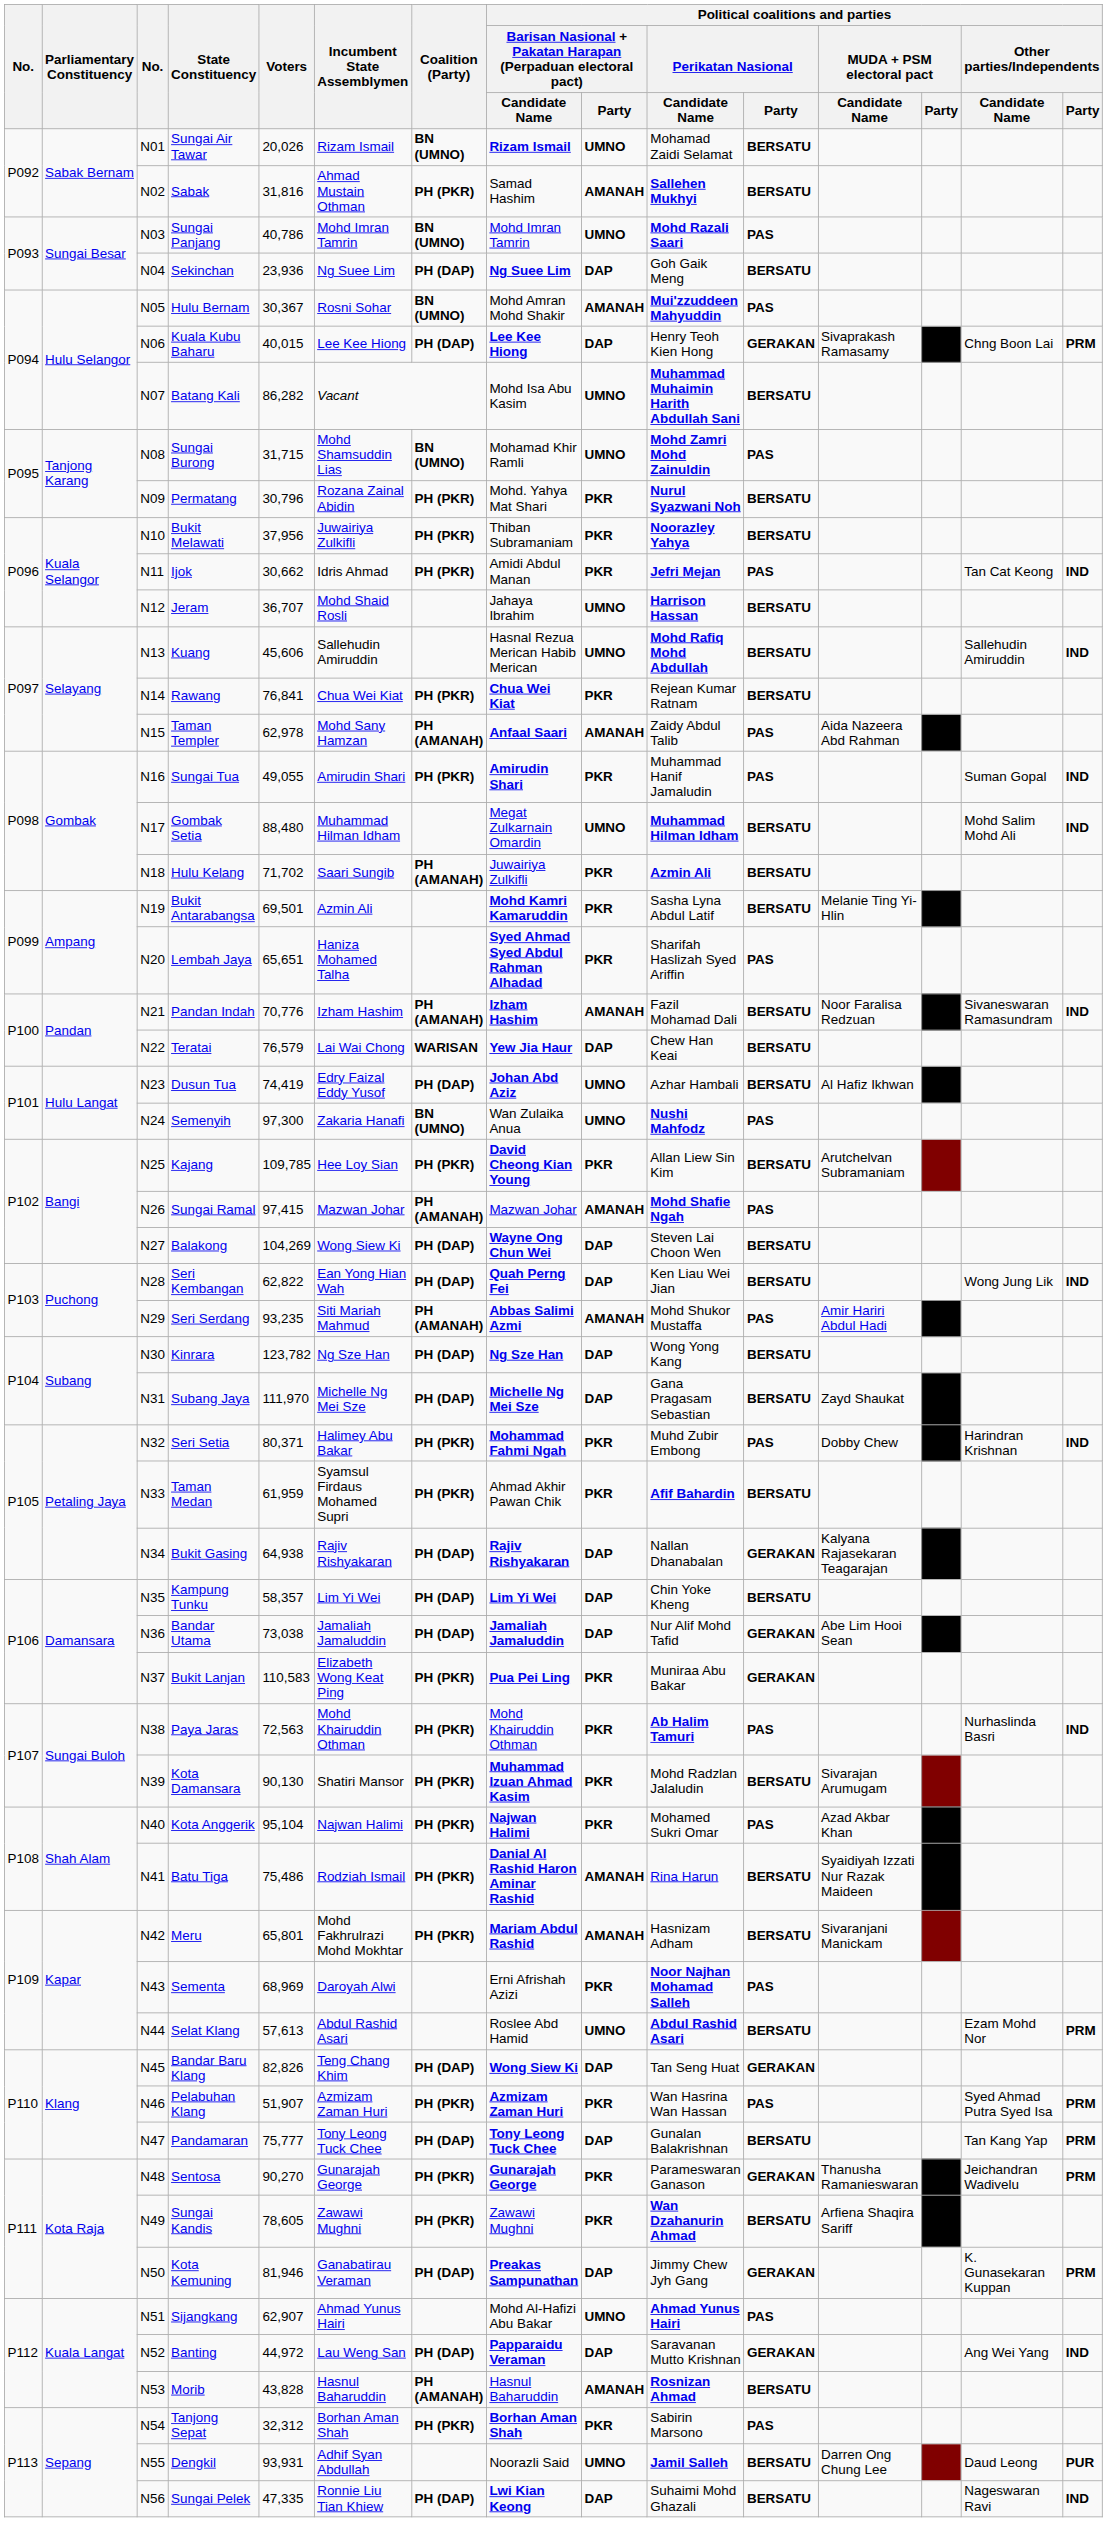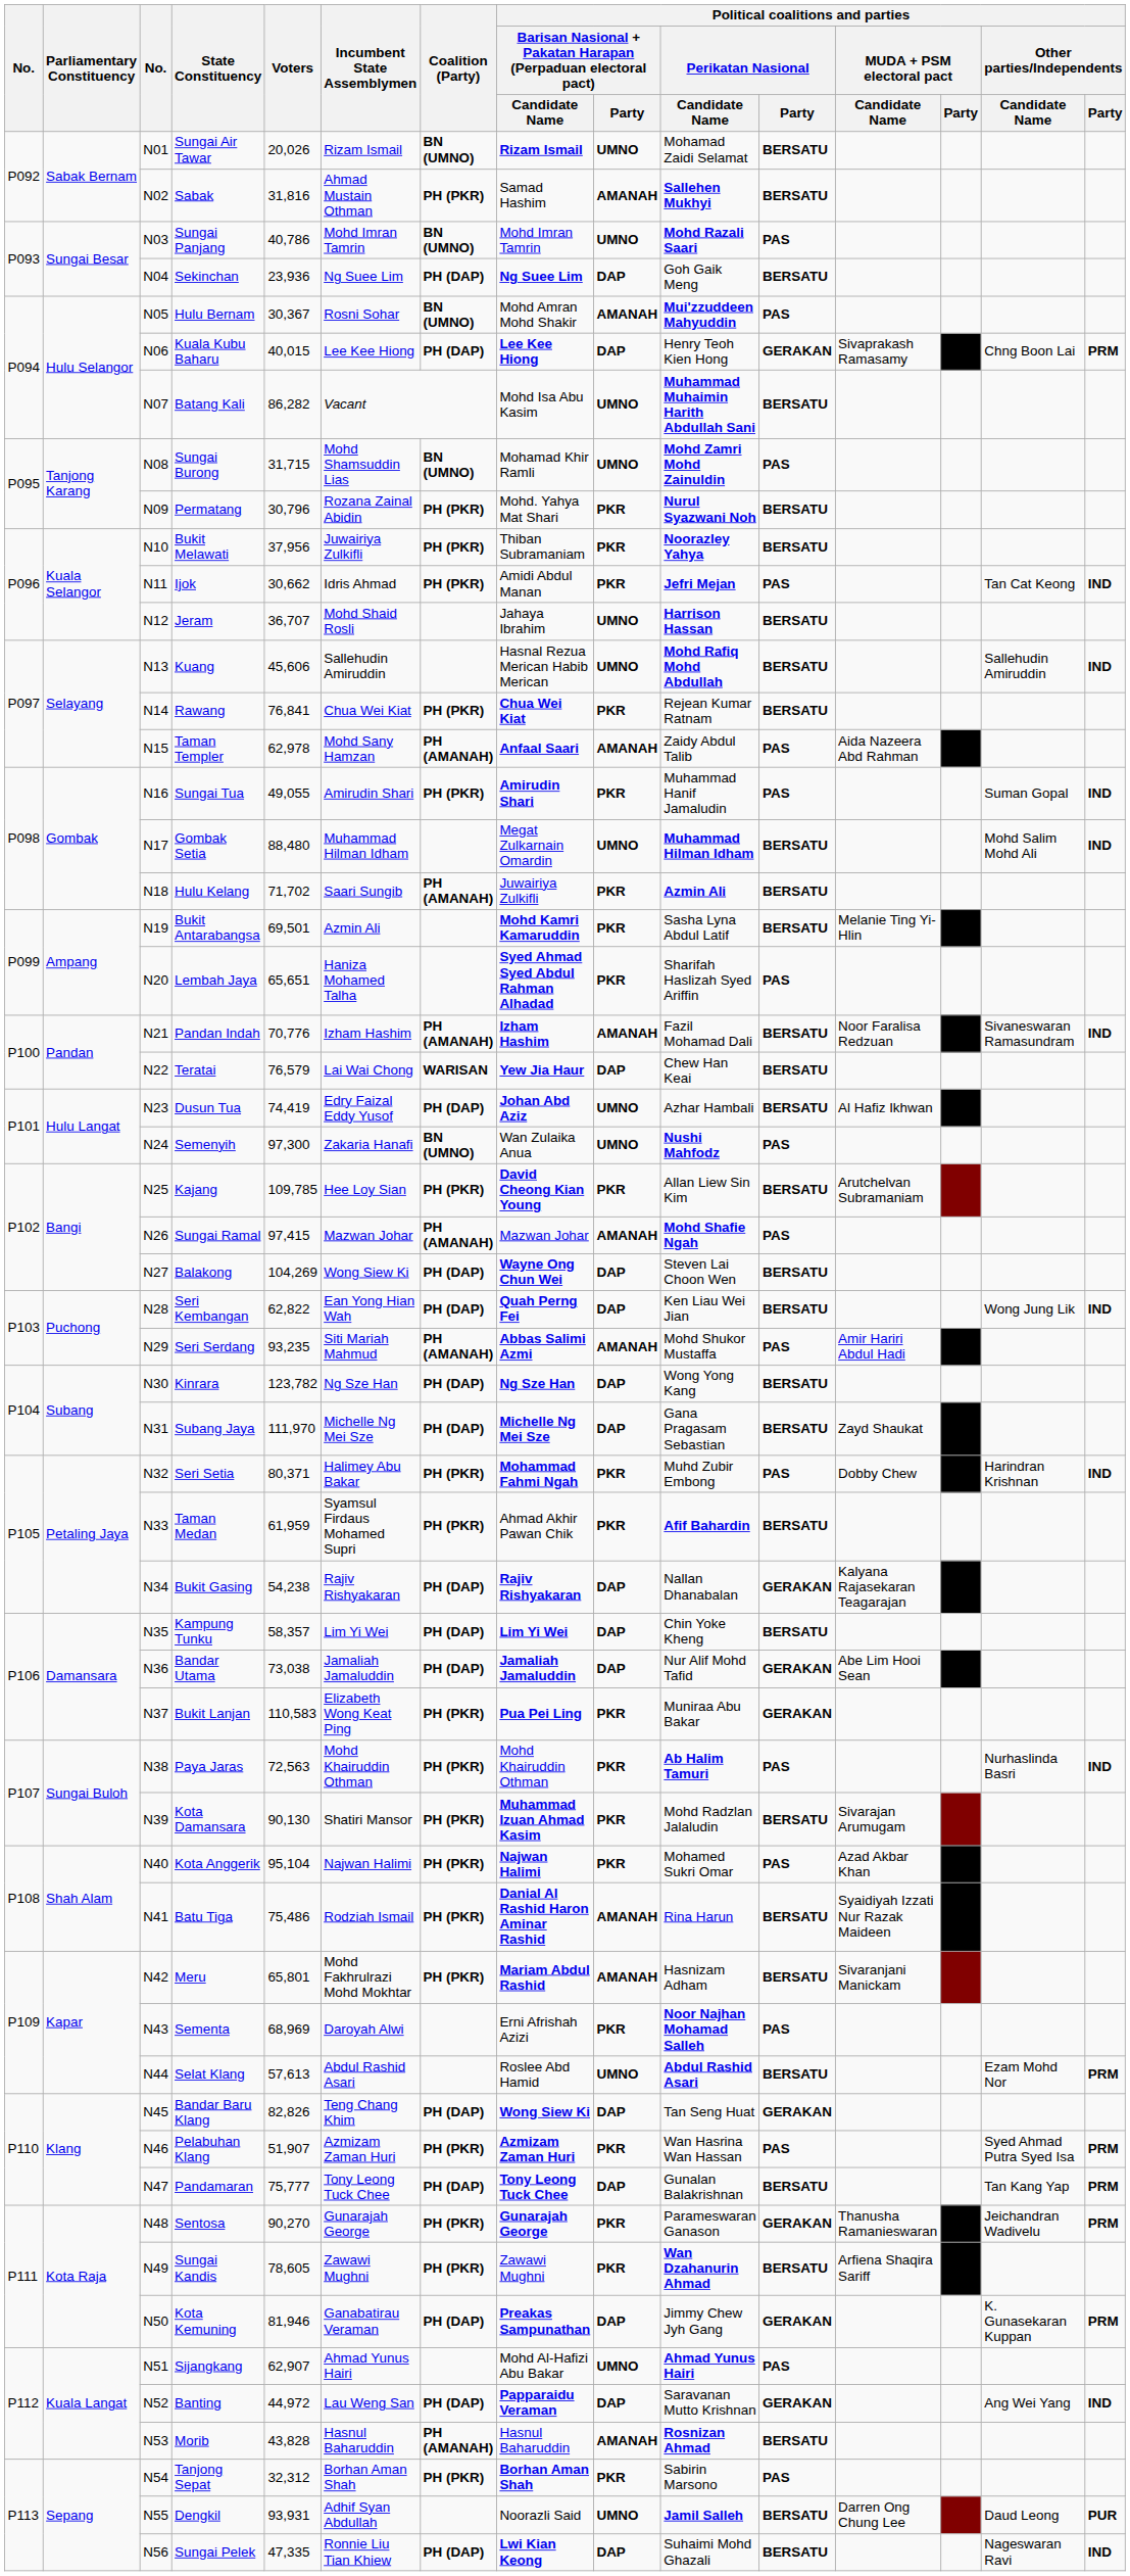Bukit Gasing | Voters: 64,938 -> 54,238
